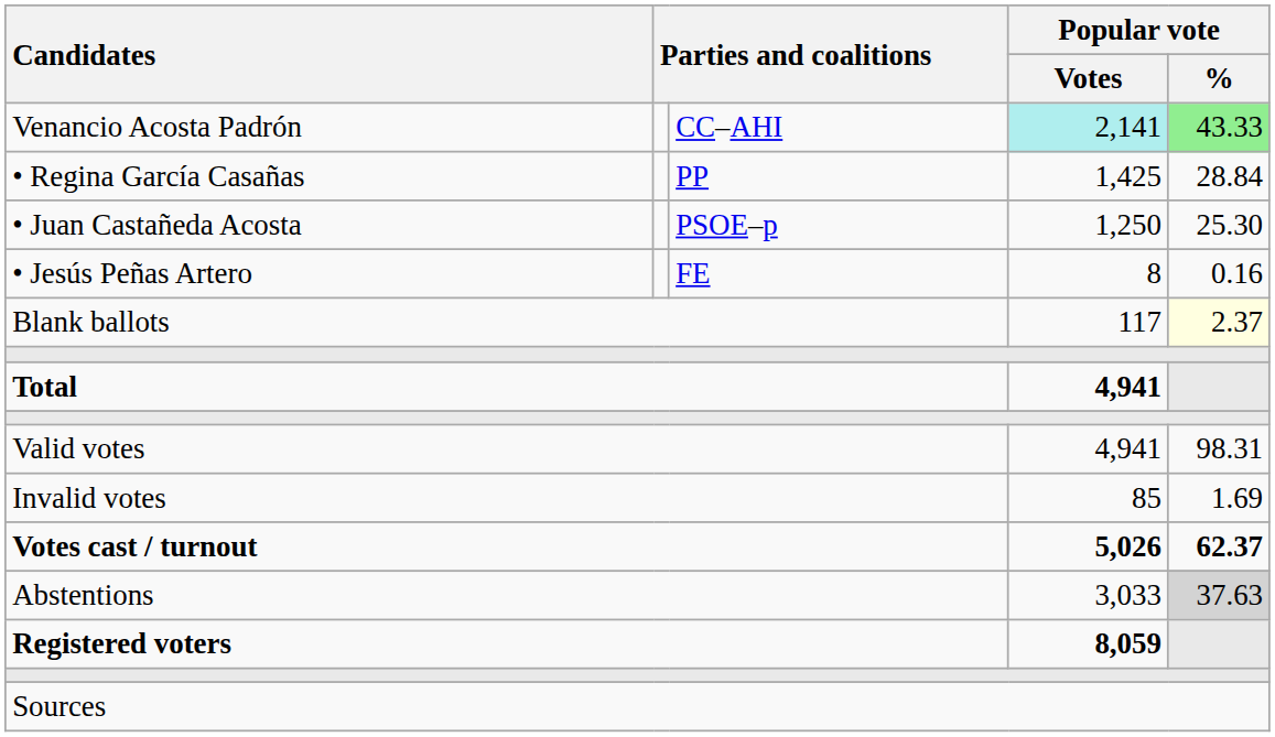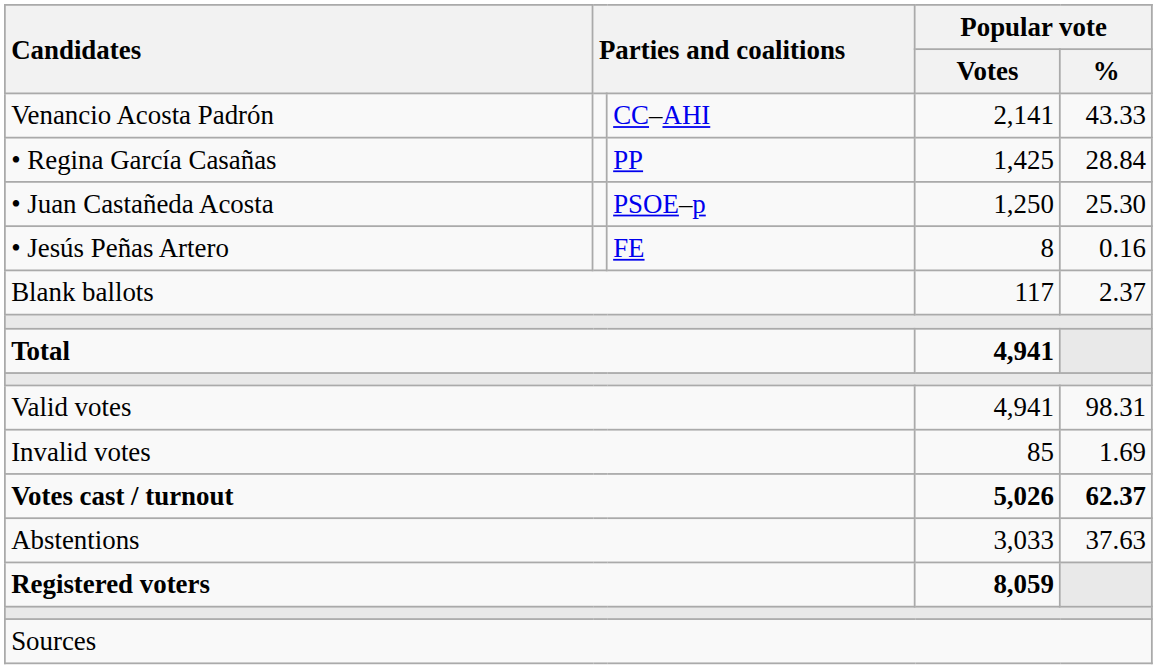Venancio Acosta Padrón | Popular vote / Votes: paleturquoise background -> no background
Venancio Acosta Padrón | Popular vote / %: lightgreen background -> no background
Blank ballots | Popular vote / %: lightyellow background -> no background
Abstentions | Popular vote / %: lightgrey background -> no background
